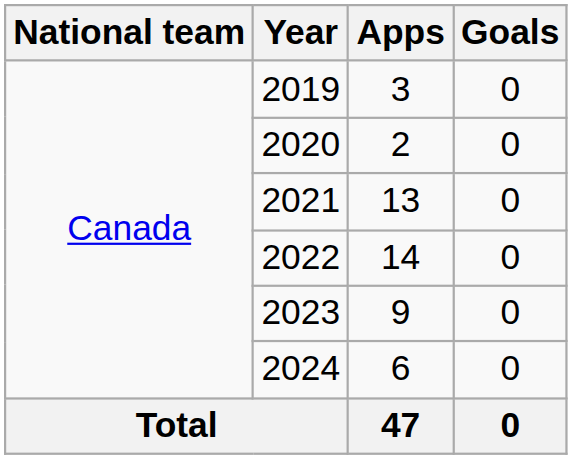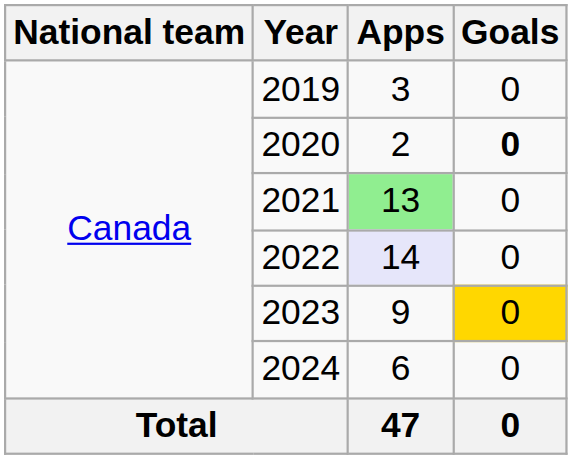2020 | Goals: normal -> bold
2021 | Apps: no background -> lightgreen background
2022 | Apps: no background -> lavender background
2023 | Goals: no background -> gold background
